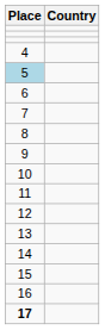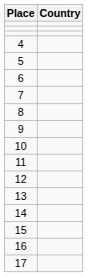row 6 | Place: lightblue background -> no background
row 18 | Place: bold -> normal
